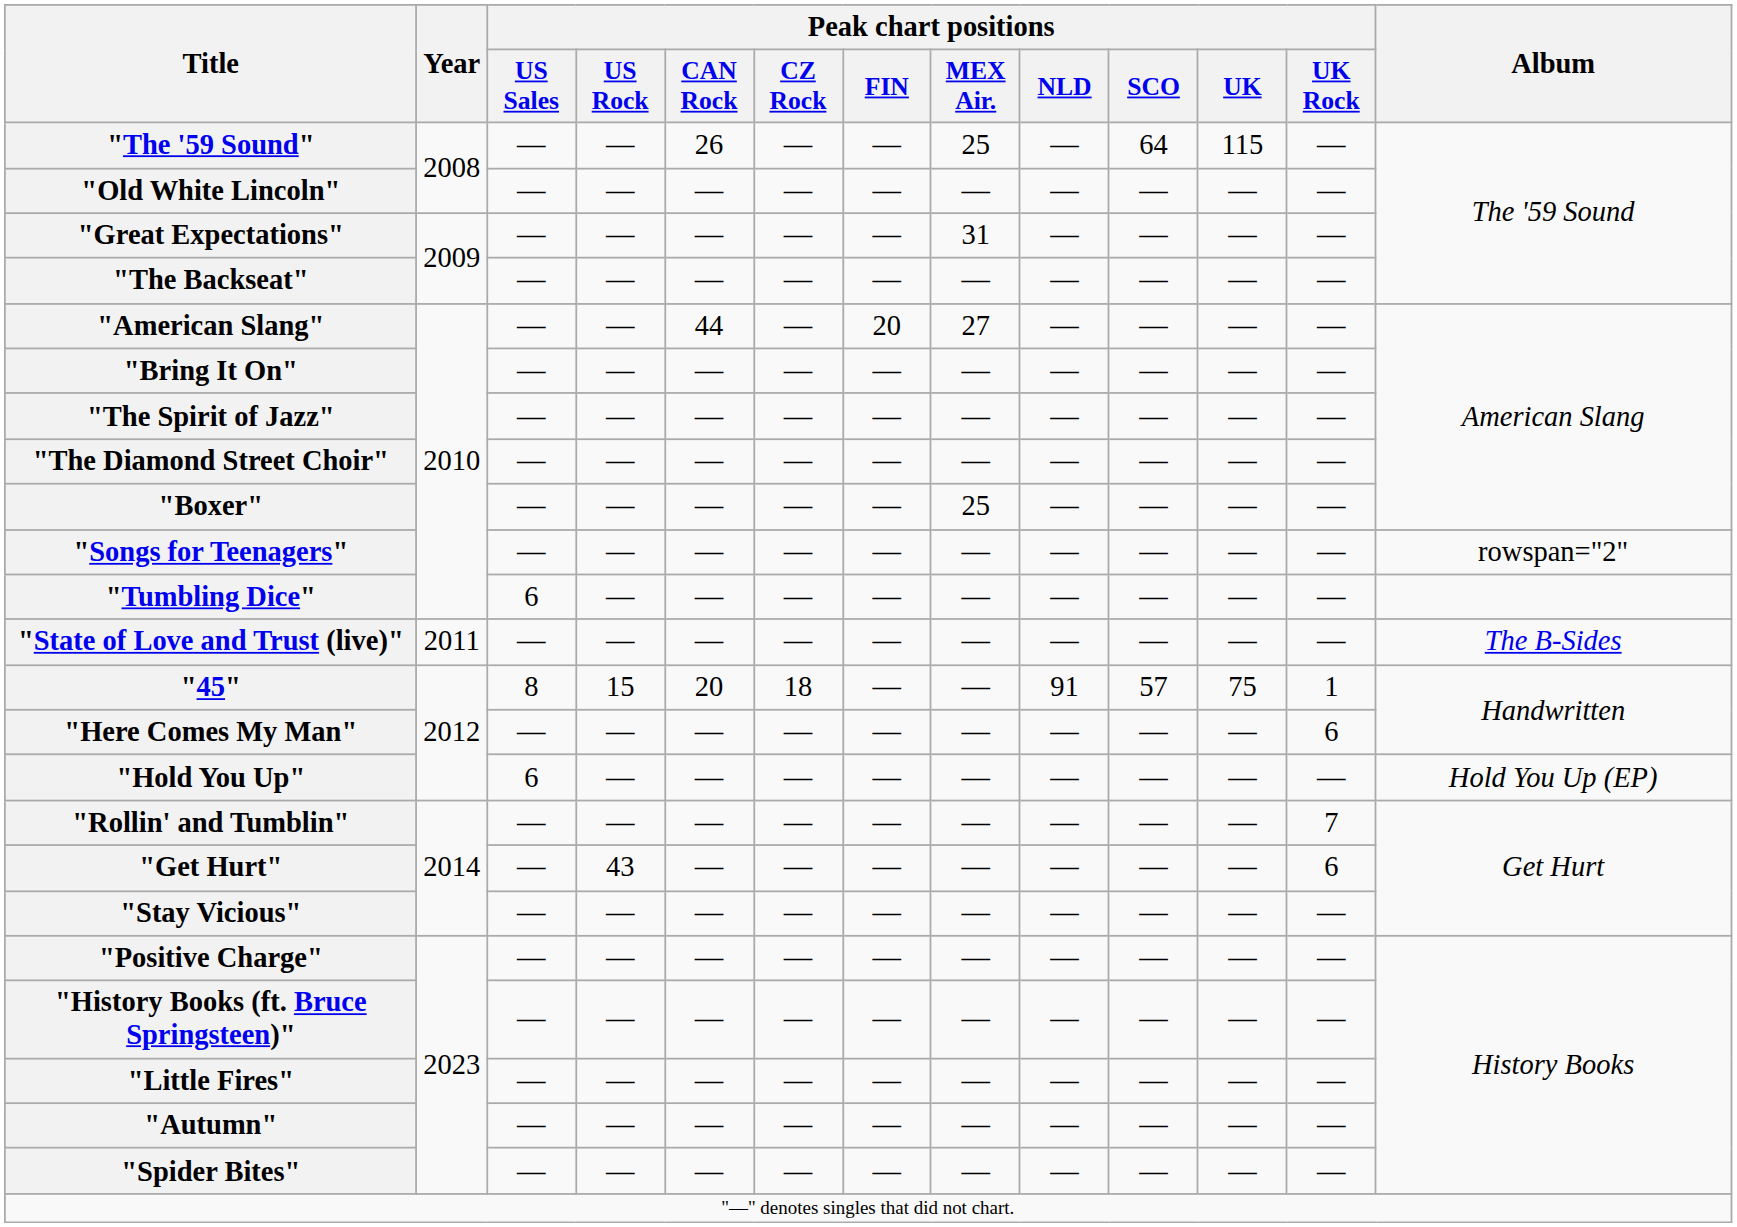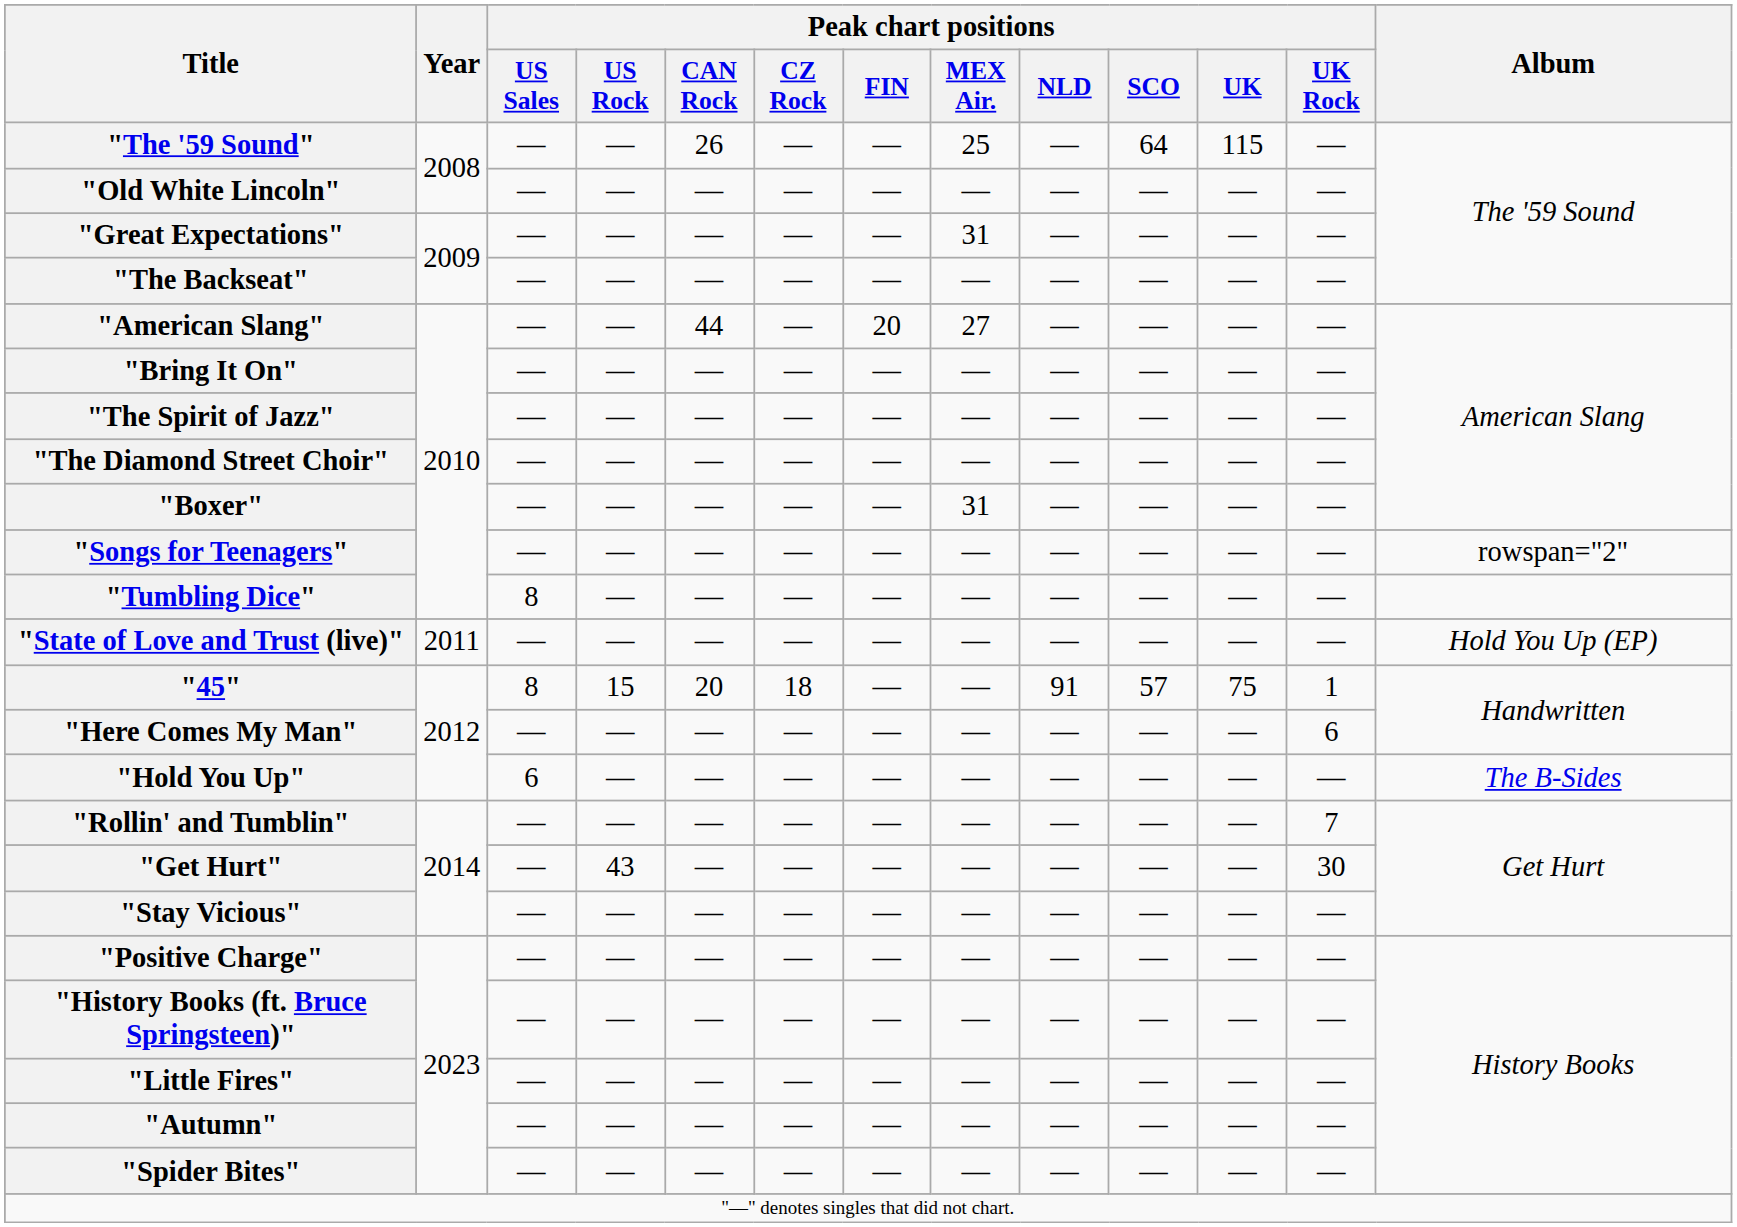"Boxer" | Peak chart positions / MEX Air.: 25 -> 31
"Tumbling Dice" | Peak chart positions / US Sales: 6 -> 8
"State of Love and Trust (live)" | Album: The B-Sides -> Hold You Up (EP)
"Hold You Up" | Album: Hold You Up (EP) -> The B-Sides
"Get Hurt" | Peak chart positions / UK Rock: 6 -> 30
